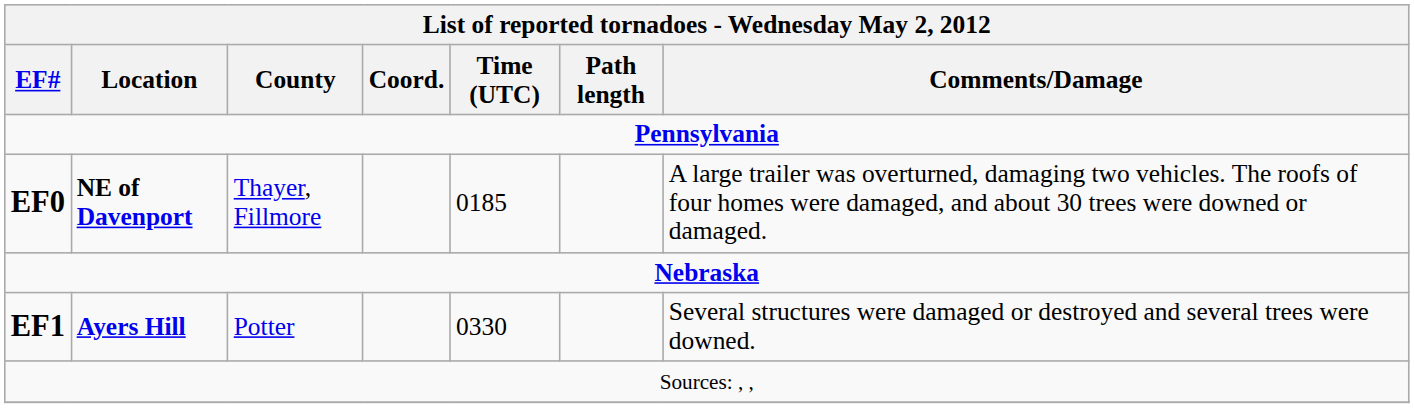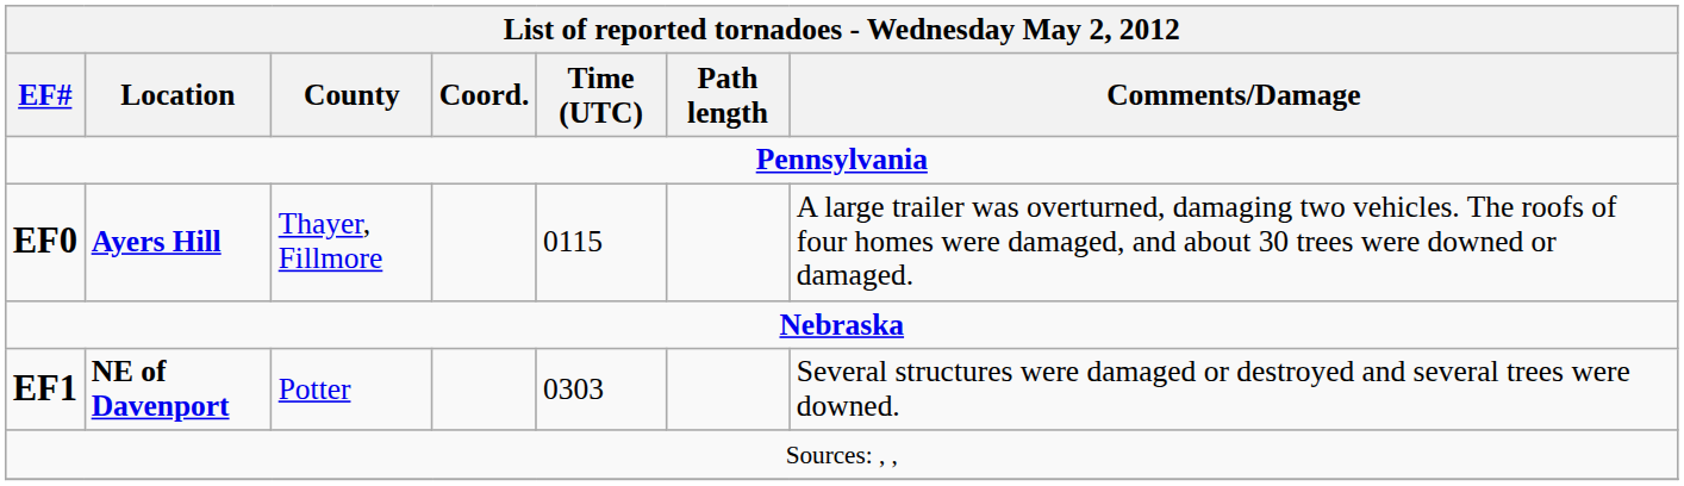EF0 | Location: NE of Davenport -> Ayers Hill
EF0 | Time (UTC): 0185 -> 0115
EF1 | Location: Ayers Hill -> NE of Davenport
EF1 | Time (UTC): 0330 -> 0303
